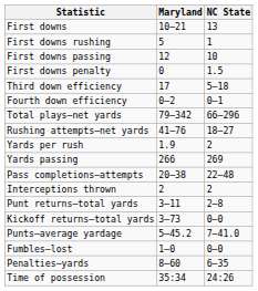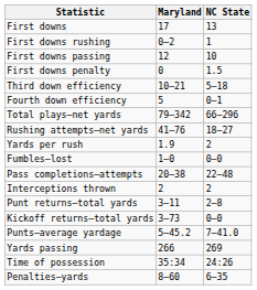First downs | Maryland: 10–21 -> 17
First downs rushing | Maryland: 5 -> 0–2
Third down efficiency | Maryland: 17 -> 10–21
Fourth down efficiency | Maryland: 0–2 -> 5
rows swapped: Yards passing <-> Fumbles–lost
rows swapped: Penalties–yards <-> Time of possession
